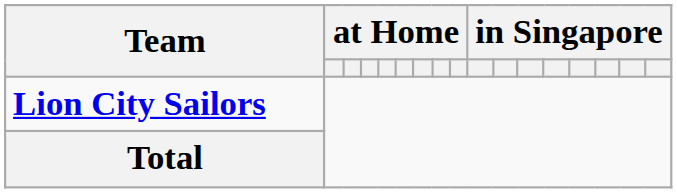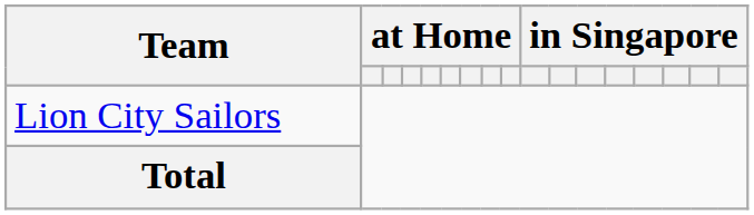Lion City Sailors | Team: bold -> normal
